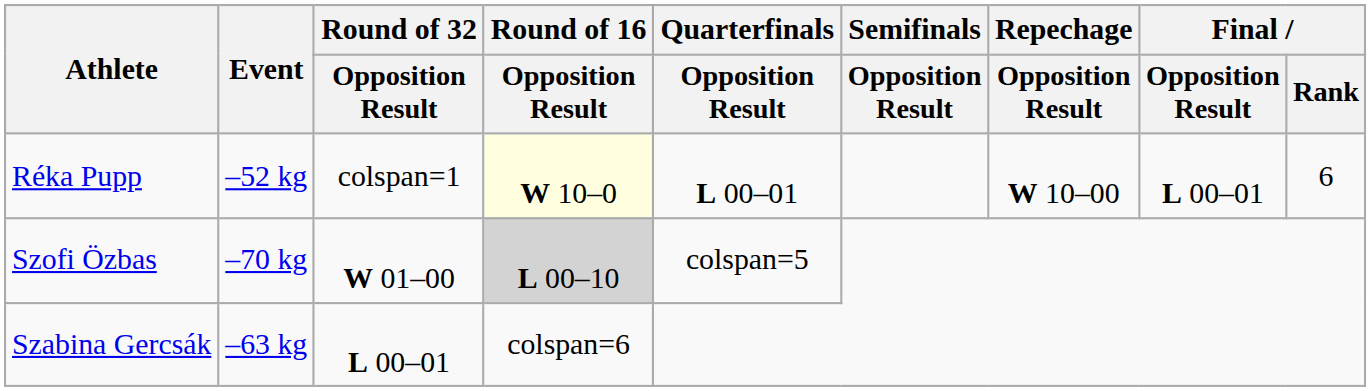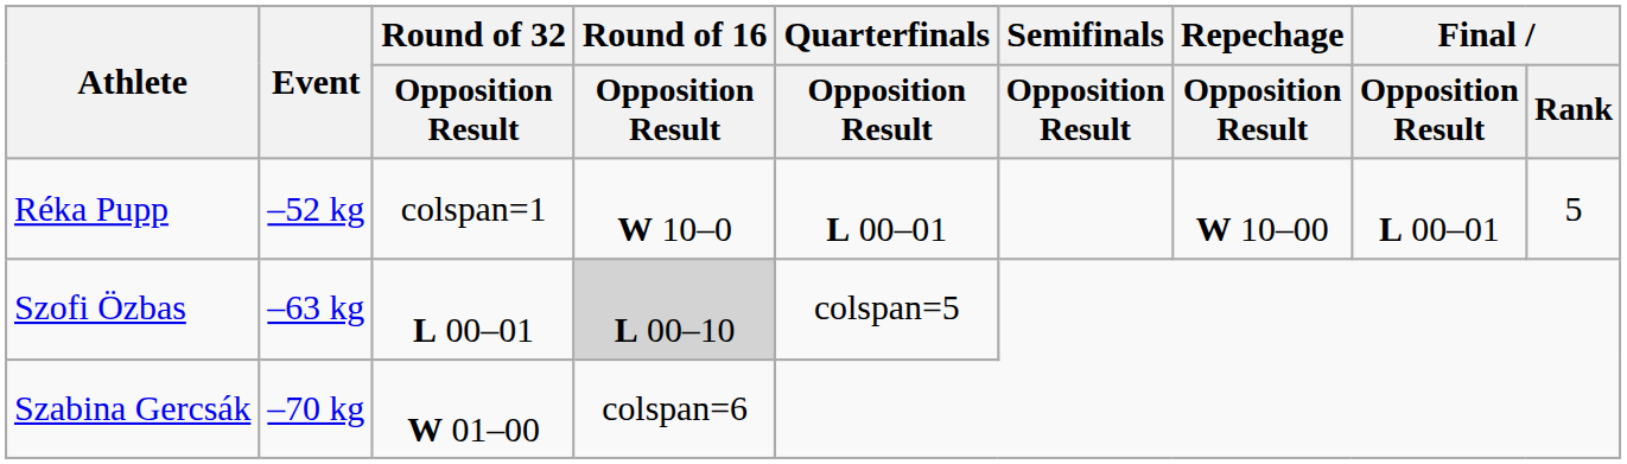Réka Pupp | Round of 16 / Opposition Result: lightyellow background -> no background
Réka Pupp | Final / Rank: 6 -> 5
Szofi Özbas | Event: –70 kg -> –63 kg
Szofi Özbas | Round of 32 / Opposition Result: W 01–00 -> L 00–01
Szabina Gercsák | Event: –63 kg -> –70 kg
Szabina Gercsák | Round of 32 / Opposition Result: L 00–01 -> W 01–00
